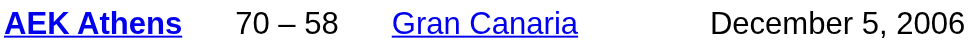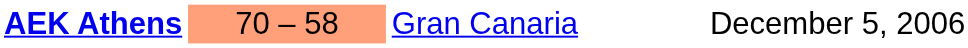AEK Athens | column 2: no background -> lightsalmon background
